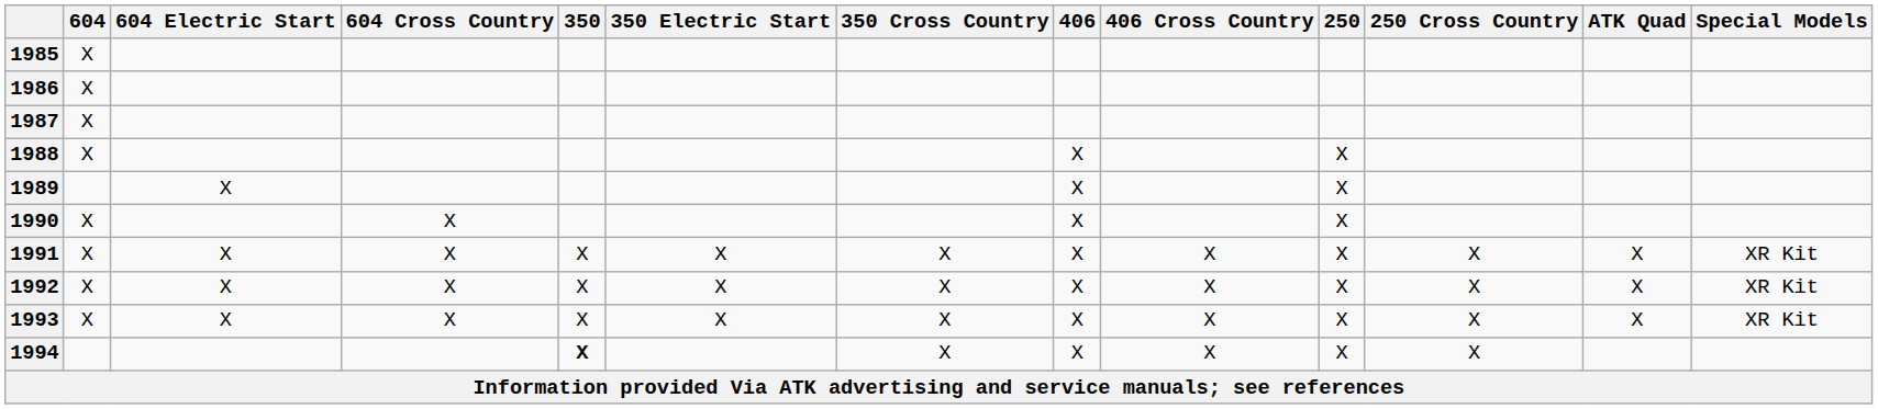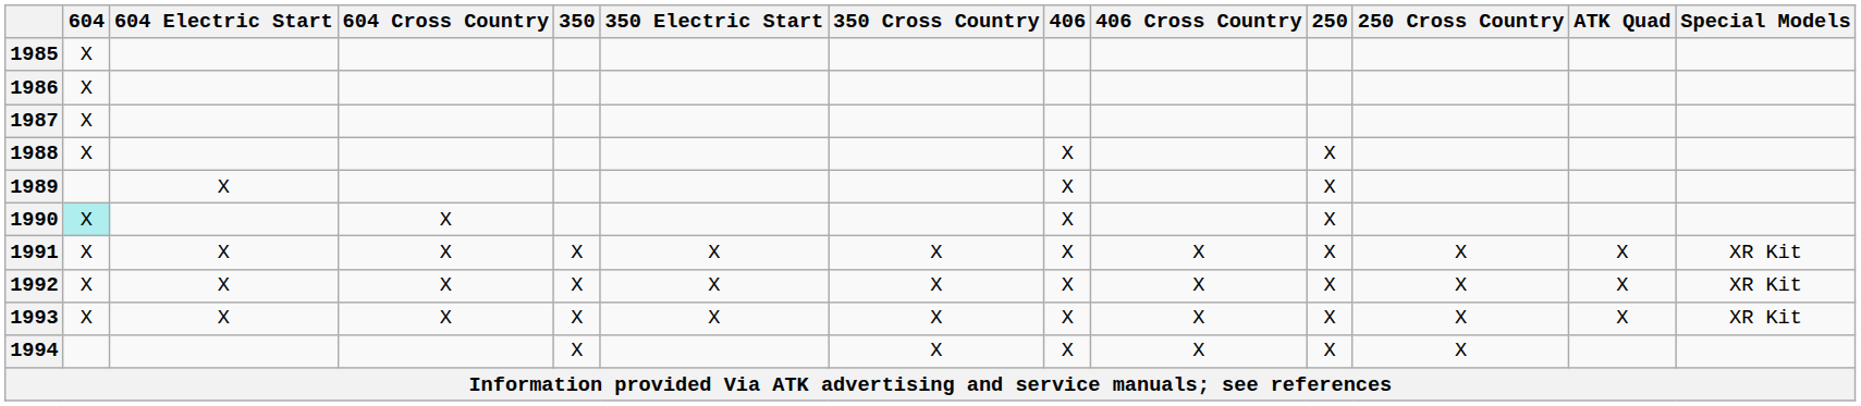1990 | 604: no background -> paleturquoise background
1994 | 350: bold -> normal
